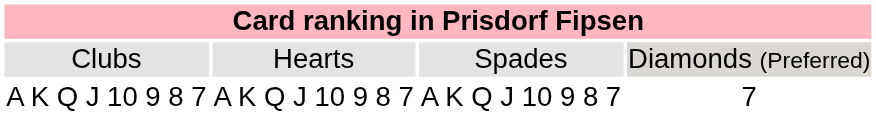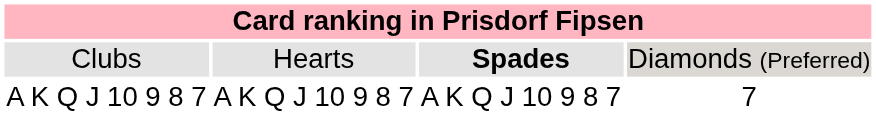Clubs | column 3: normal -> bold
